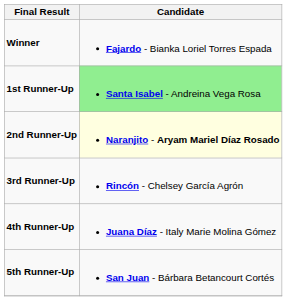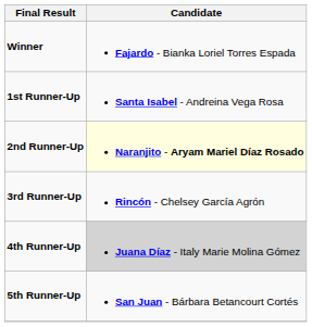1st Runner-Up | Candidate: lightgreen background -> no background
4th Runner-Up | Candidate: no background -> lightgrey background
